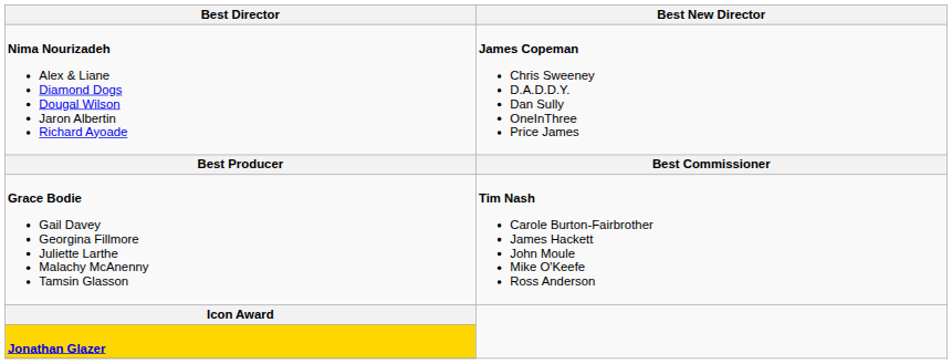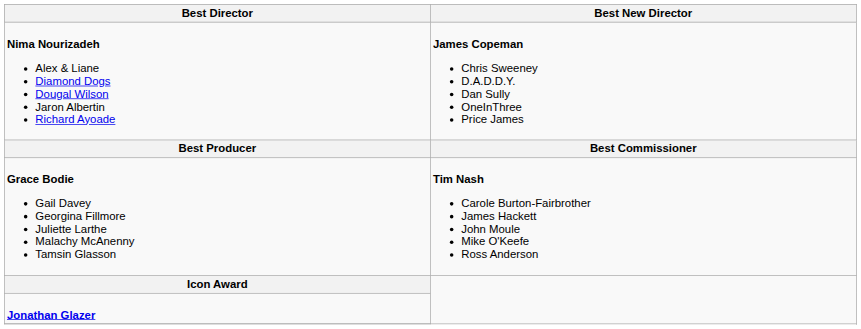Jonathan Glazer | Best Director: gold background -> no background
